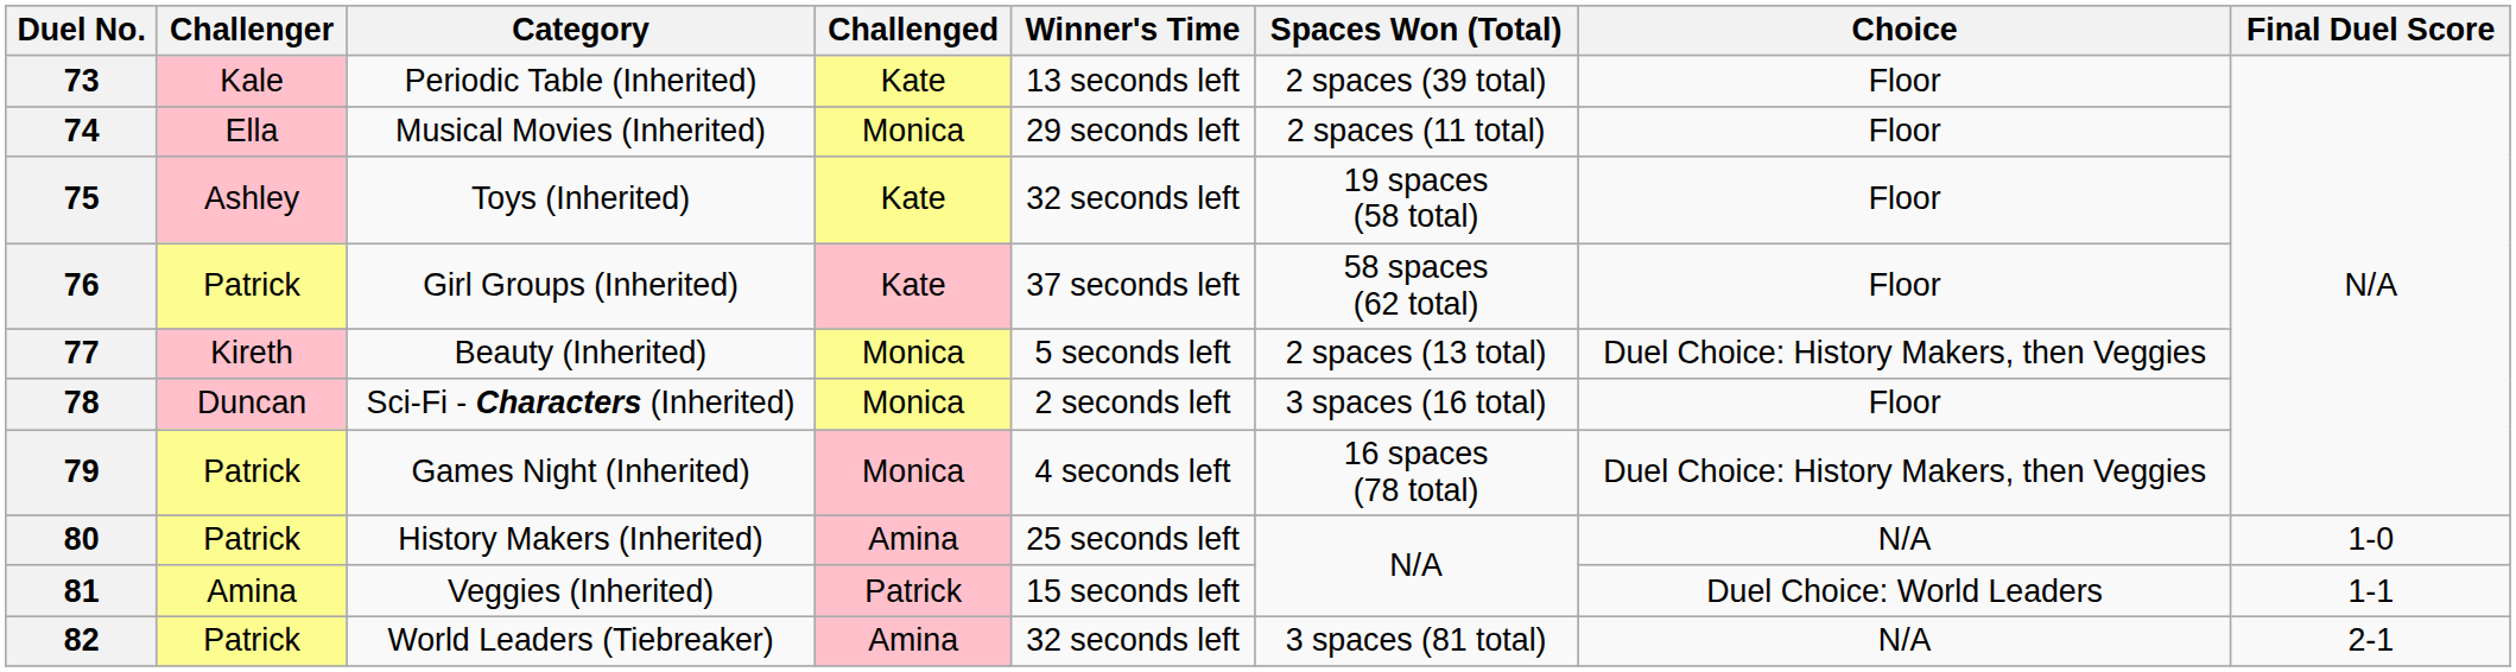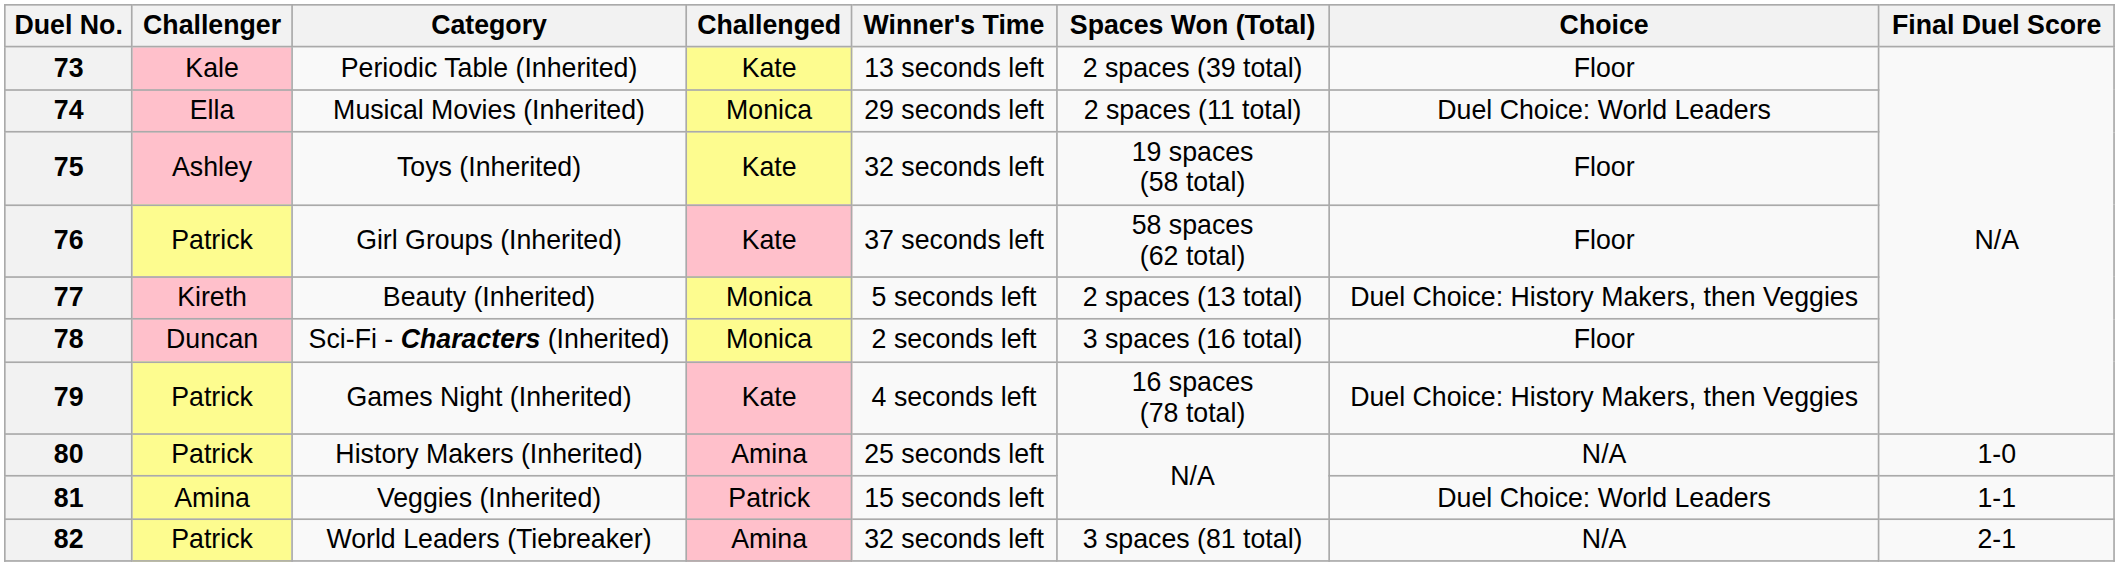74 | Choice: Floor -> Duel Choice: World Leaders
79 | Challenged: Monica -> Kate
